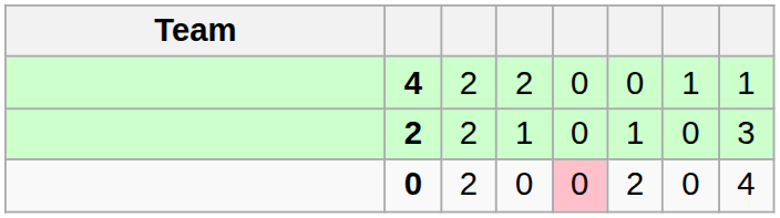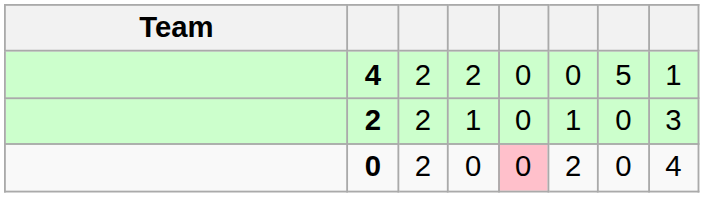row 2 | column 7: 1 -> 5
